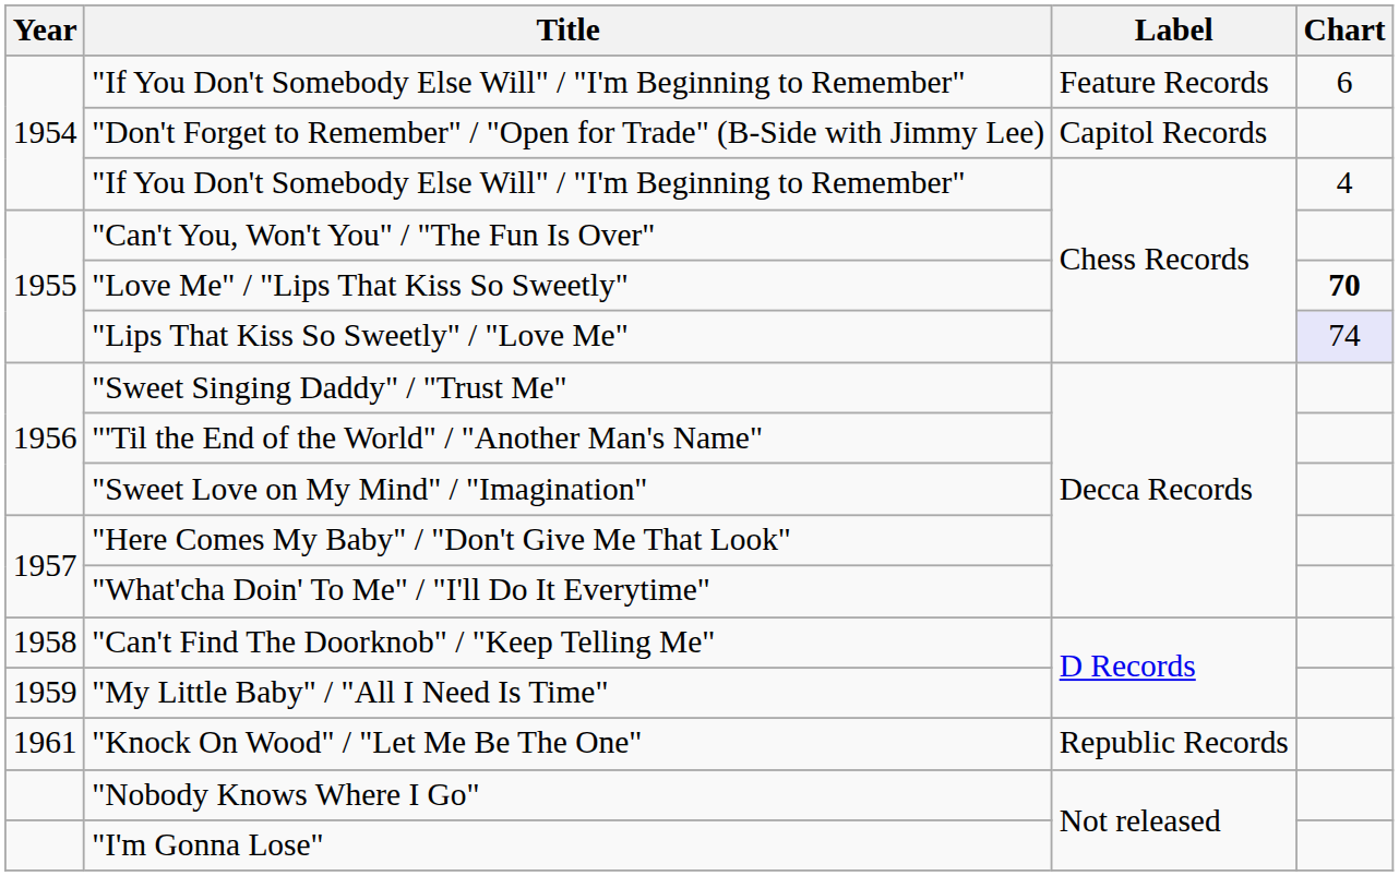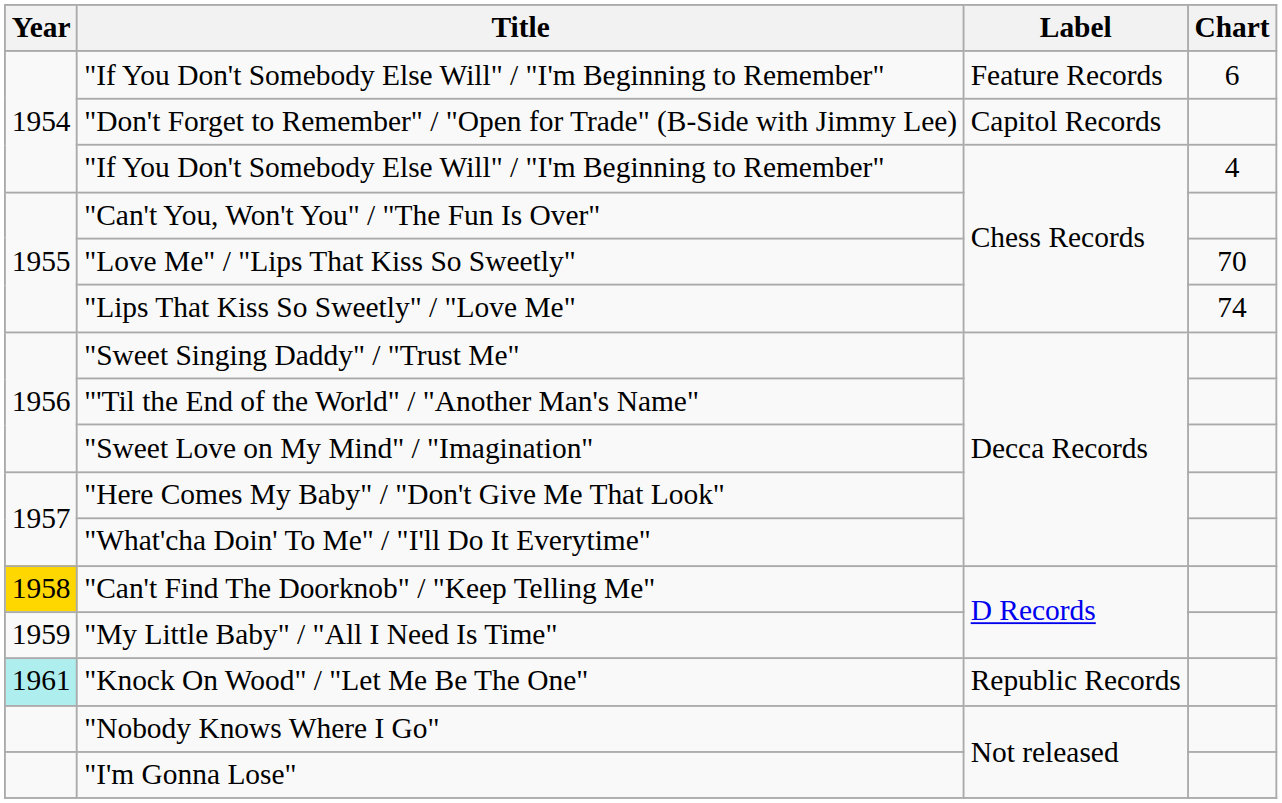"Love Me" / "Lips That Kiss So Sweetly" | Chart: bold -> normal
"Lips That Kiss So Sweetly" / "Love Me" | Chart: lavender background -> no background
"Can't Find The Doorknob" / "Keep Telling Me" | Year: no background -> gold background
"Knock On Wood" / "Let Me Be The One" | Year: no background -> paleturquoise background
